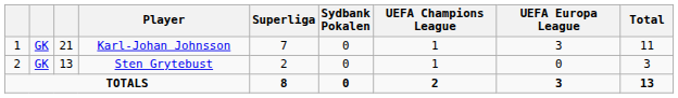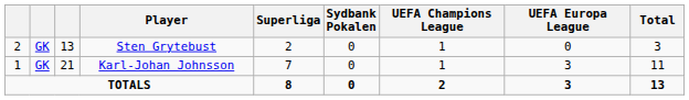rows swapped: Karl-Johan Johnsson <-> Sten Grytebust
